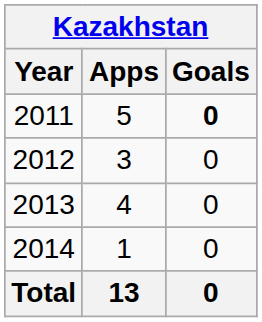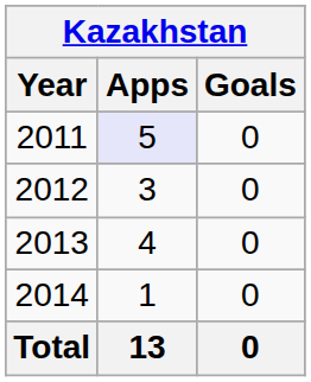2011 | Apps: no background -> lavender background
2011 | Goals: bold -> normal
